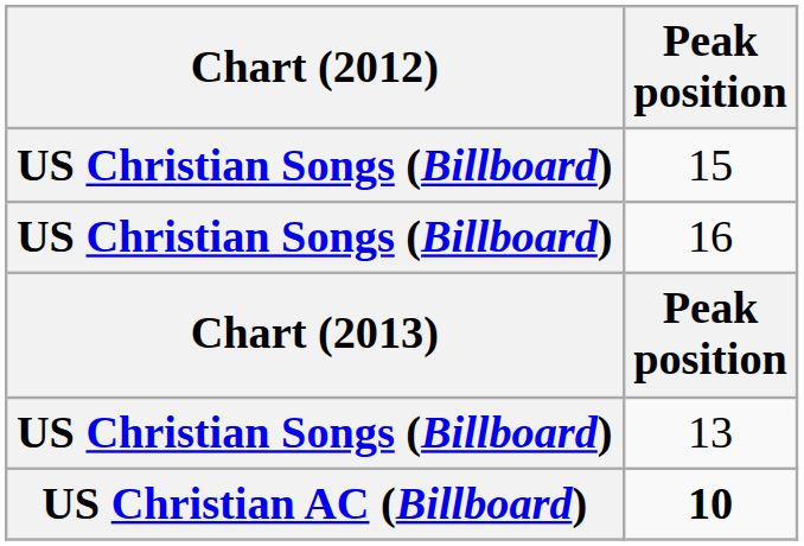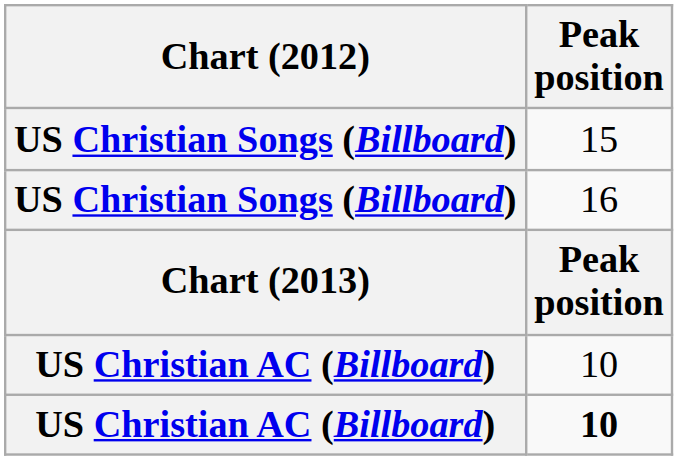row 5 | Chart (2012): US Christian Songs (Billboard) -> US Christian AC (Billboard)
row 5 | Peak position: 13 -> 10
